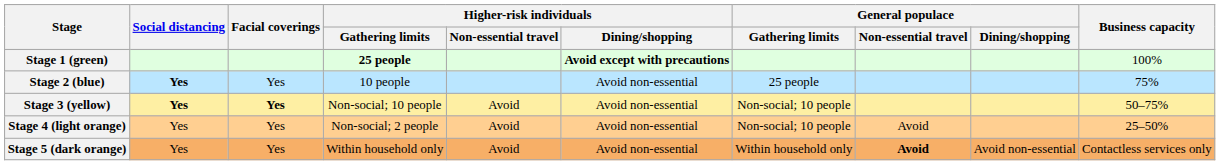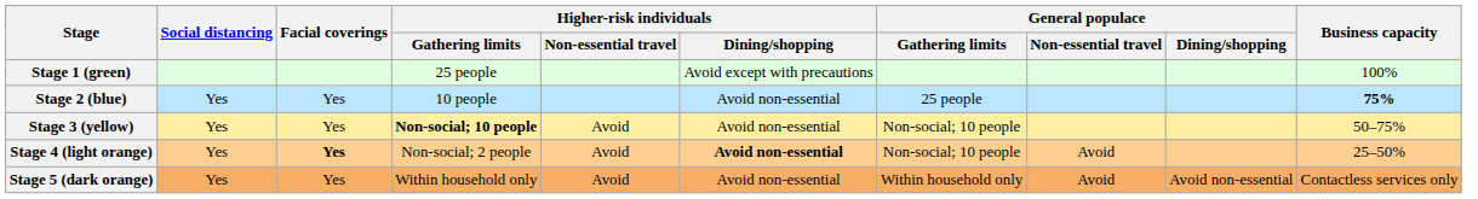Stage 1 (green) | Higher-risk individuals / Gathering limits: bold -> normal
Stage 1 (green) | Higher-risk individuals / Dining/shopping: bold -> normal
Stage 2 (blue) | Social distancing: bold -> normal
Stage 2 (blue) | Business capacity: normal -> bold
Stage 3 (yellow) | Social distancing: bold -> normal
Stage 3 (yellow) | Facial coverings: bold -> normal
Stage 3 (yellow) | Higher-risk individuals / Gathering limits: normal -> bold
Stage 4 (light orange) | Facial coverings: normal -> bold
Stage 4 (light orange) | Higher-risk individuals / Dining/shopping: normal -> bold
Stage 5 (dark orange) | General populace / Non-essential travel: bold -> normal
